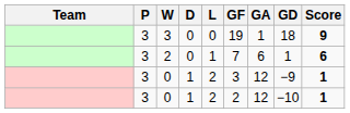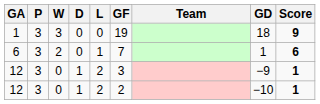columns swapped: Team <-> GA
